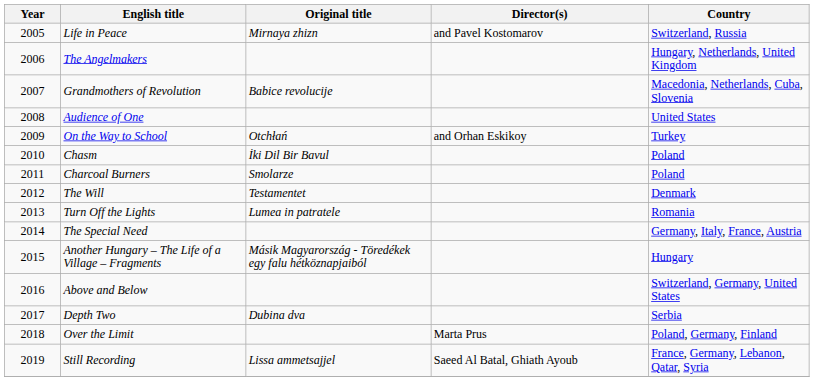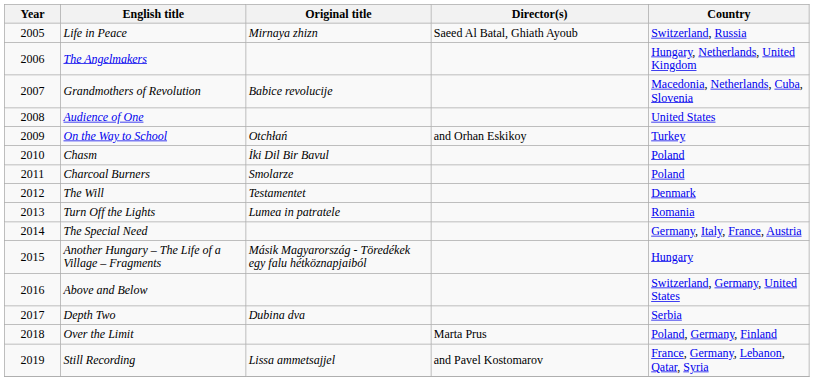Life in Peace | Director(s): and Pavel Kostomarov -> Saeed Al Batal, Ghiath Ayoub
Still Recording | Director(s): Saeed Al Batal, Ghiath Ayoub -> and Pavel Kostomarov
